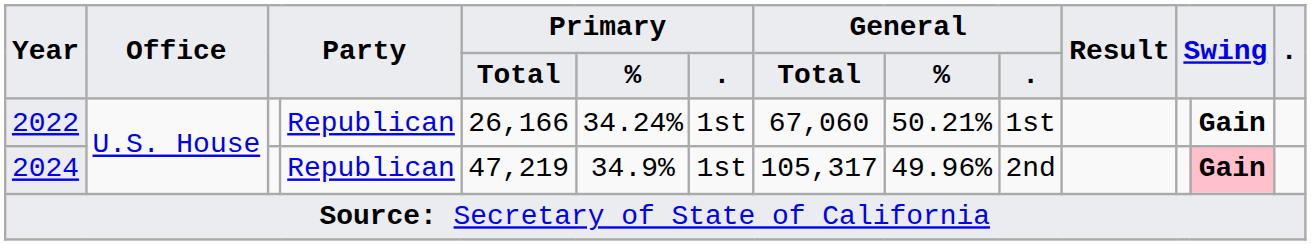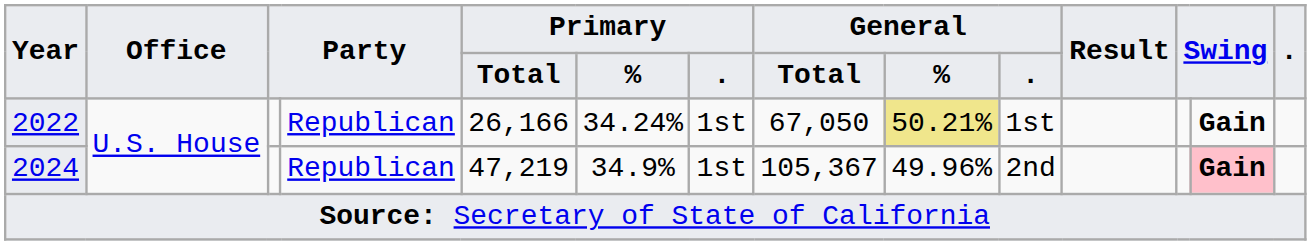2022 | General / Total: 67,060 -> 67,050
2022 | General / %: no background -> khaki background
2024 | General / Total: 105,317 -> 105,367
